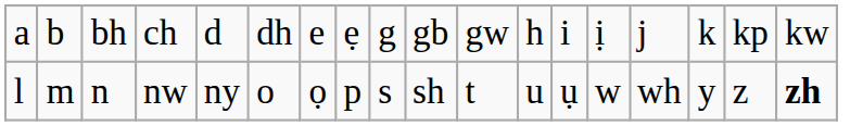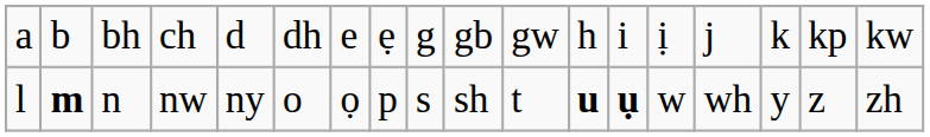nw | column 2: normal -> bold
nw | column 12: normal -> bold
nw | column 13: normal -> bold
nw | column 18: bold -> normal
